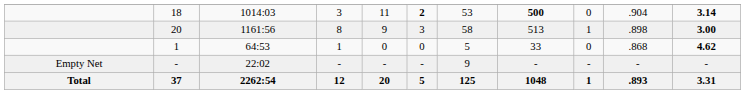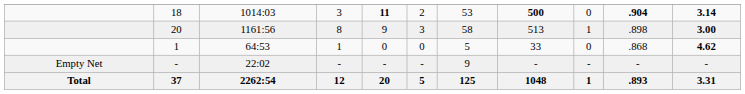18 | column 5: normal -> bold
18 | column 6: bold -> normal
18 | column 10: normal -> bold
